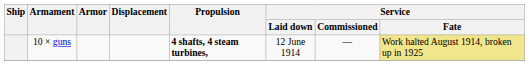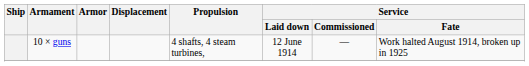10 × guns | Propulsion: bold -> normal
10 × guns | Service / Fate: khaki background -> no background
